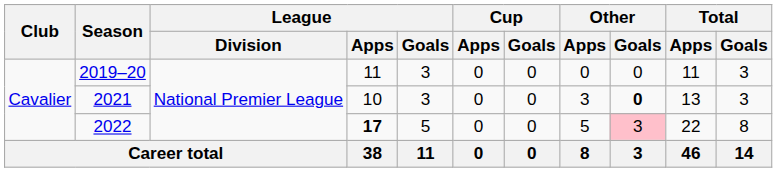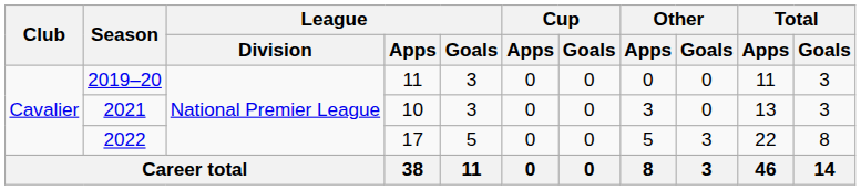2021 | Other / Goals: bold -> normal
2022 | League / Apps: bold -> normal
2022 | Other / Goals: pink background -> no background
